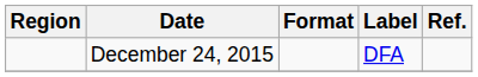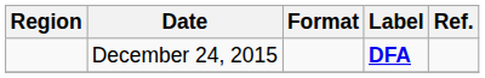December 24, 2015 | Label: normal -> bold
